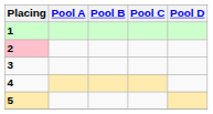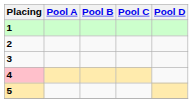2 | Placing: pink background -> no background
4 | Placing: no background -> pink background
